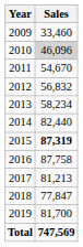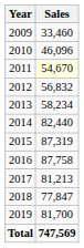2010 | Sales: lightgrey background -> no background
2011 | Sales: no background -> lightyellow background
2015 | Sales: bold -> normal
